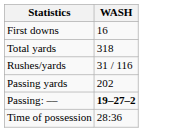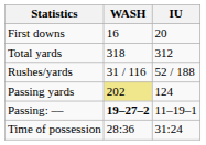+ column: IU | 20 | 312 | 52 / 188 | 124 | 11–19–1 | 31:24
Passing yards | WASH: no background -> khaki background
